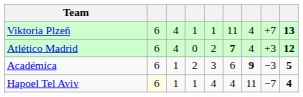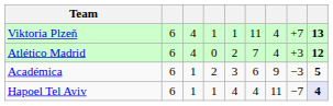Atlético Madrid | column 6: bold -> normal
Académica | column 7: bold -> normal
Hapoel Tel Aviv | column 2: lightyellow background -> no background
Hapoel Tel Aviv | column 9: no background -> lavender background
